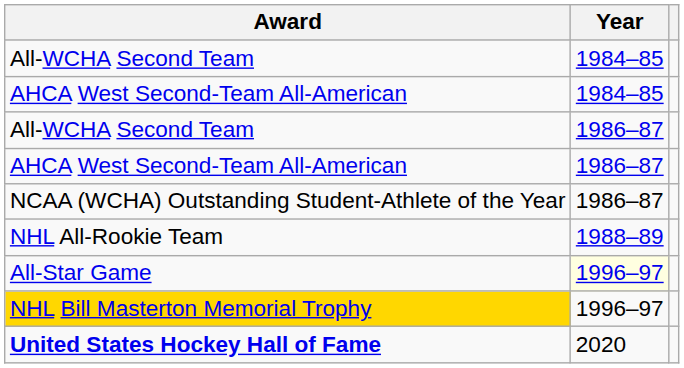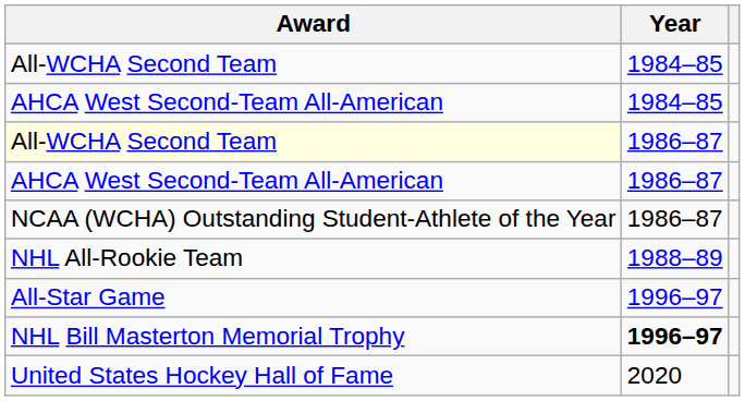All-WCHA Second Team / 1986–87 | Award: no background -> lightyellow background
All-Star Game | Year: lightyellow background -> no background
NHL Bill Masterton Memorial Trophy | Award: gold background -> no background
NHL Bill Masterton Memorial Trophy | Year: normal -> bold
United States Hockey Hall of Fame | Award: bold -> normal
